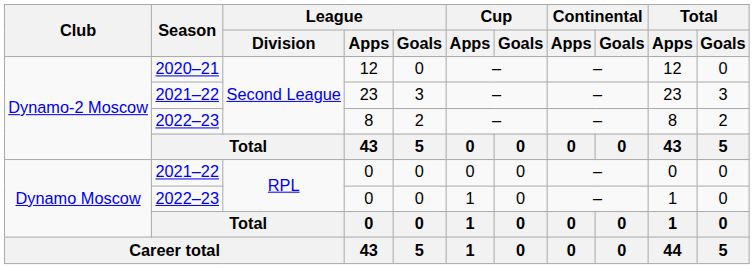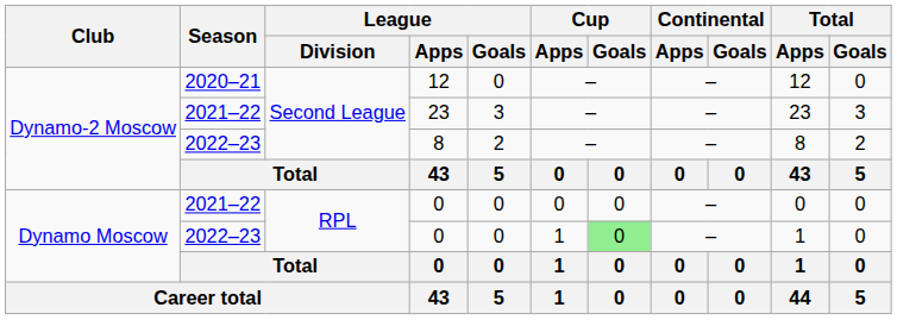2022–23 / 0 | Cup / Goals: no background -> lightgreen background
